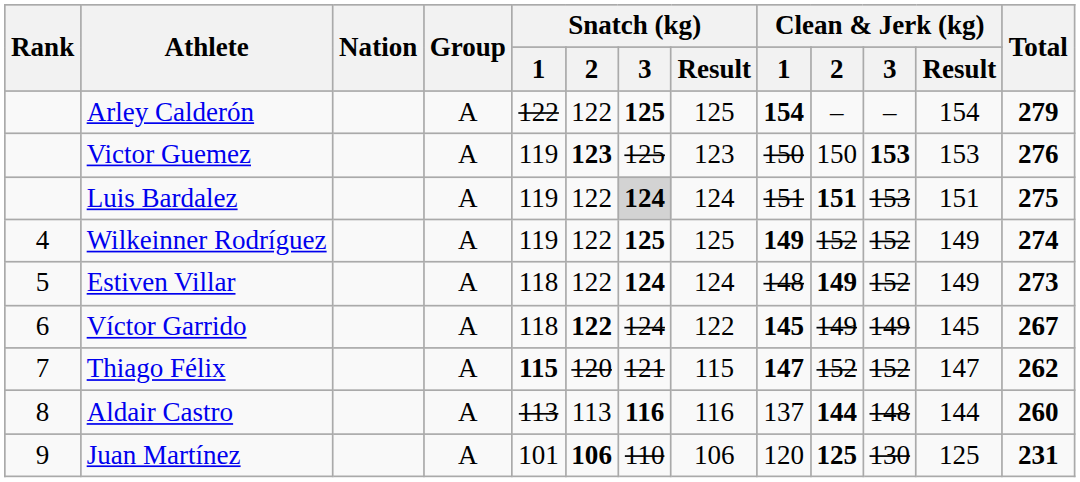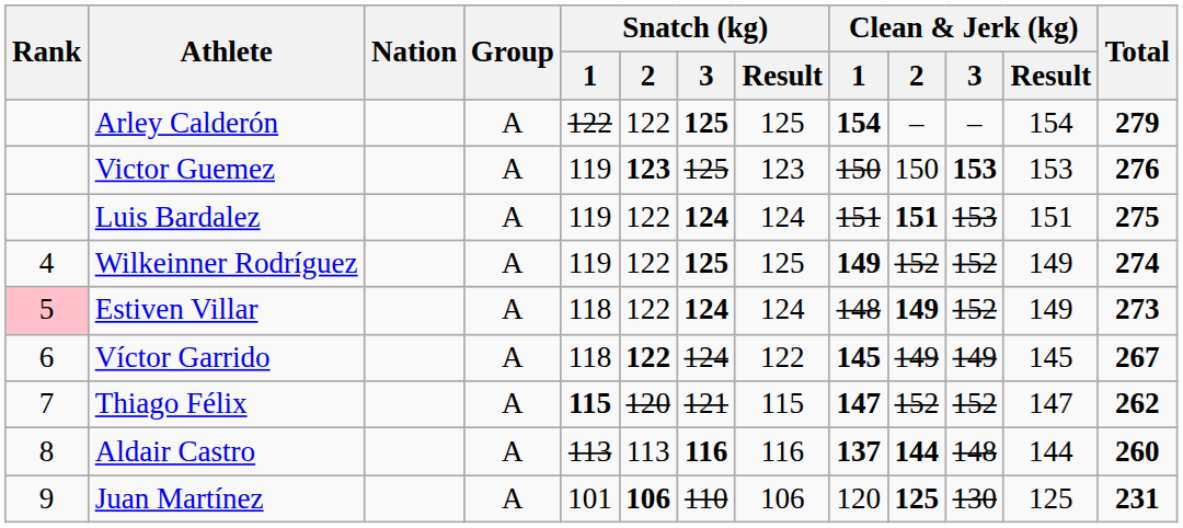Luis Bardalez | Snatch (kg) / 3: lightgrey background -> no background
Estiven Villar | Rank: no background -> pink background
Aldair Castro | Clean & Jerk (kg) / 1: normal -> bold
